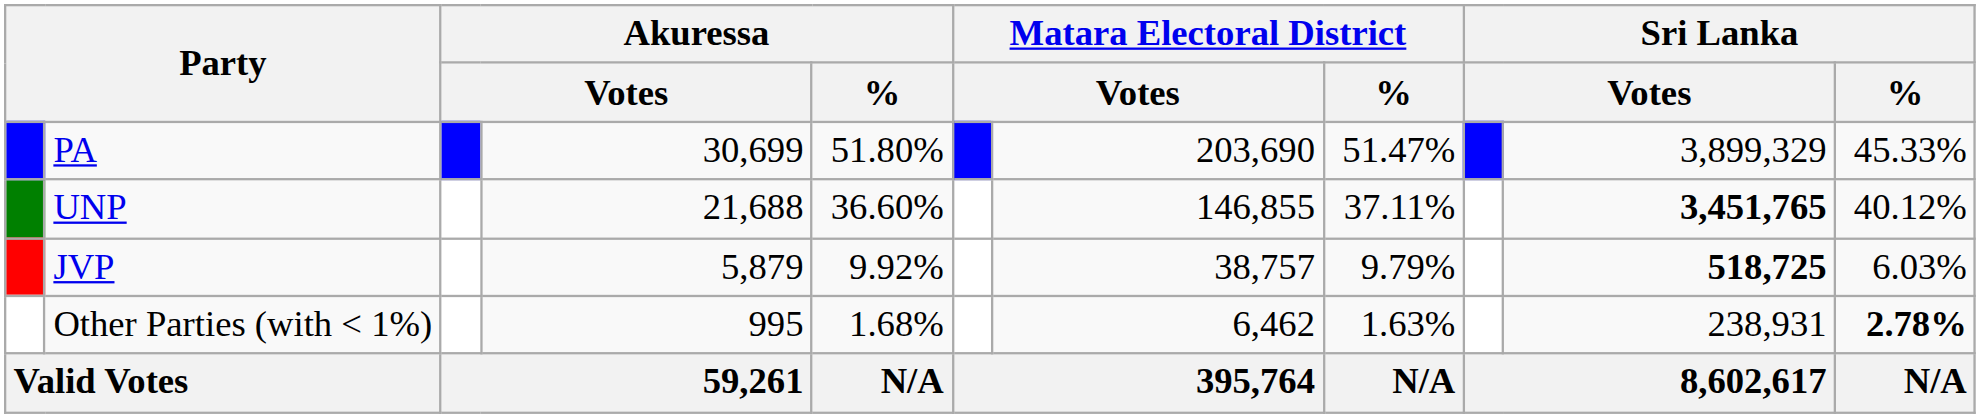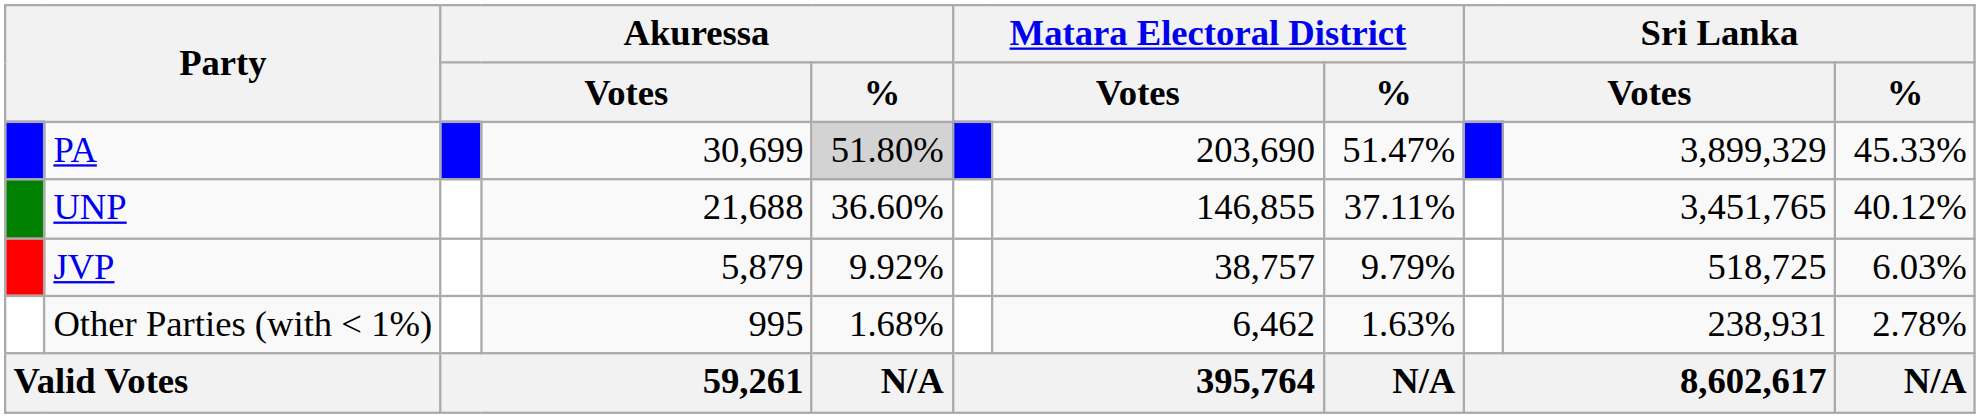PA | Akuressa / %: no background -> lightgrey background
UNP | column 10: bold -> normal
JVP | column 10: bold -> normal
Other Parties (with < 1%) | Sri Lanka / %: bold -> normal
